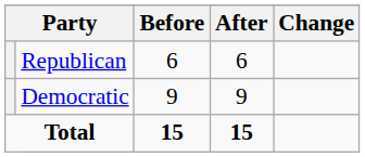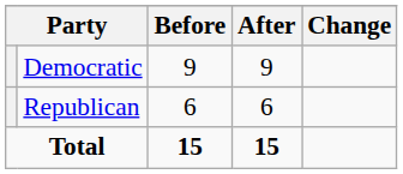rows swapped: Democratic <-> Republican
